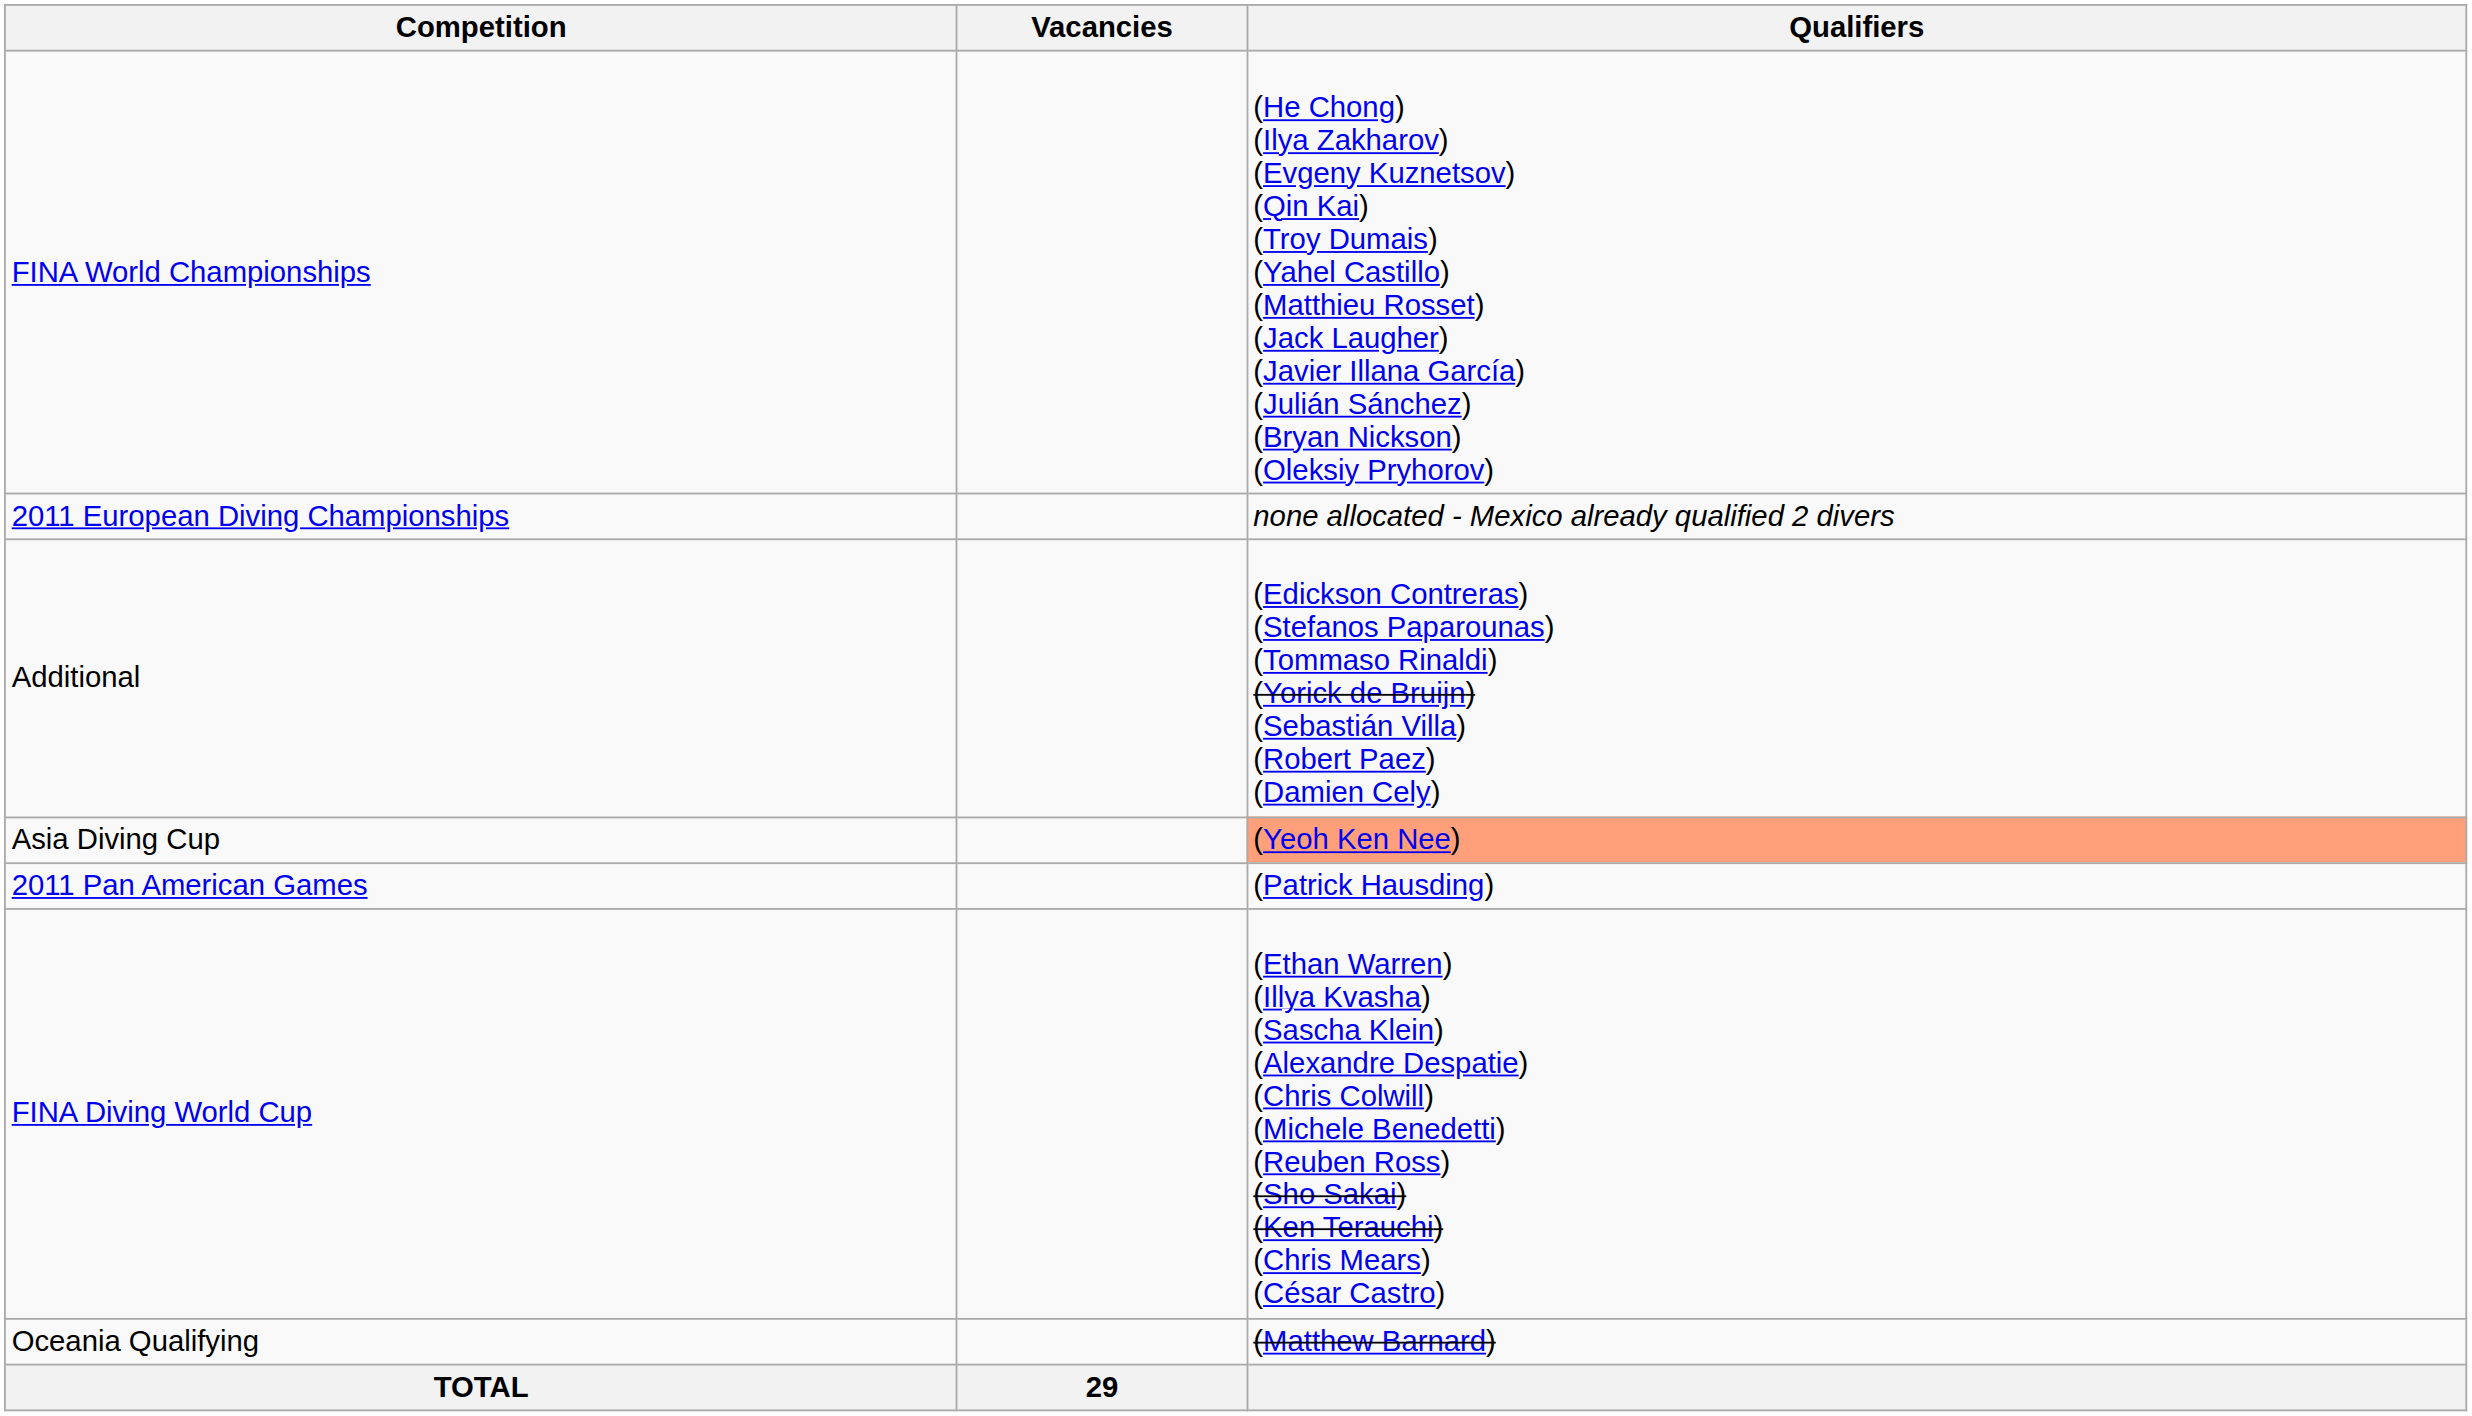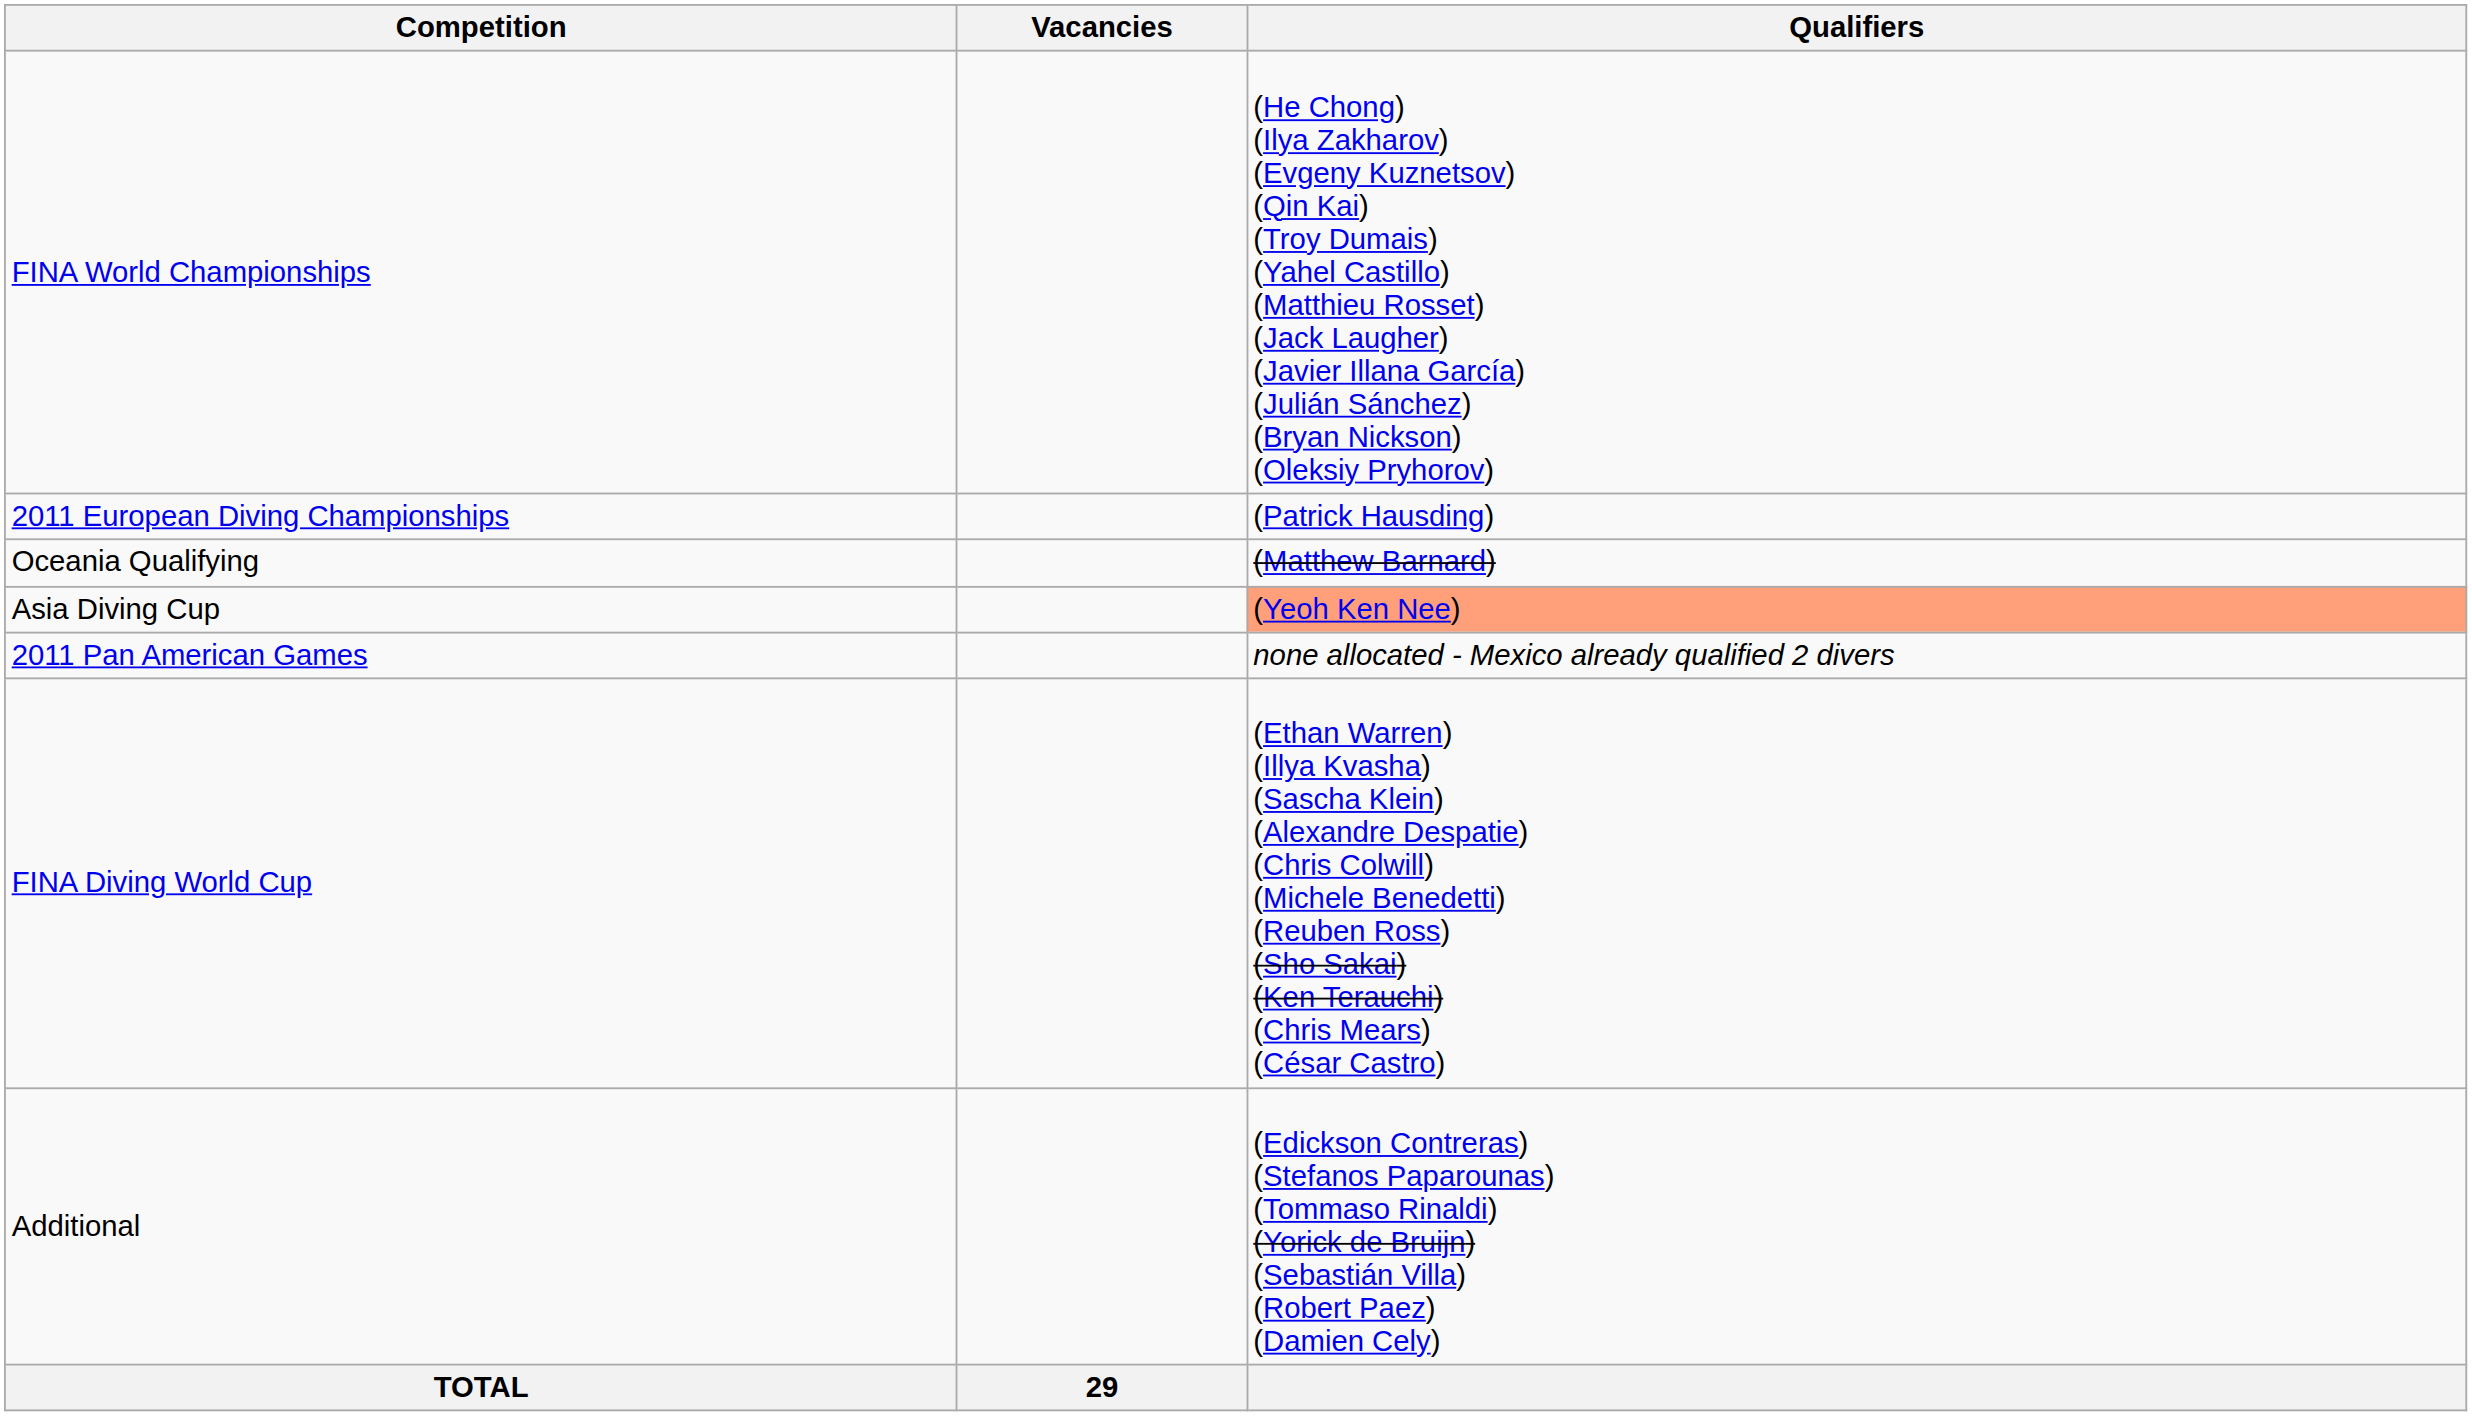2011 European Diving Championships | Qualifiers: none allocated - Mexico already qualified 2 divers -> (Patrick Hausding)
rows swapped: Oceania Qualifying <-> Additional
2011 Pan American Games | Qualifiers: (Patrick Hausding) -> none allocated - Mexico already qualified 2 divers
